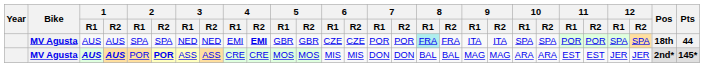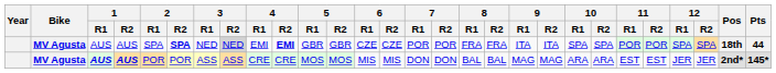row 3 | 2 / R2: normal -> bold
row 3 | 3 / R2: no background -> lightgrey background
row 3 | 8 / R1: paleturquoise background -> no background
row 4 | 2 / R2: bold -> normal
